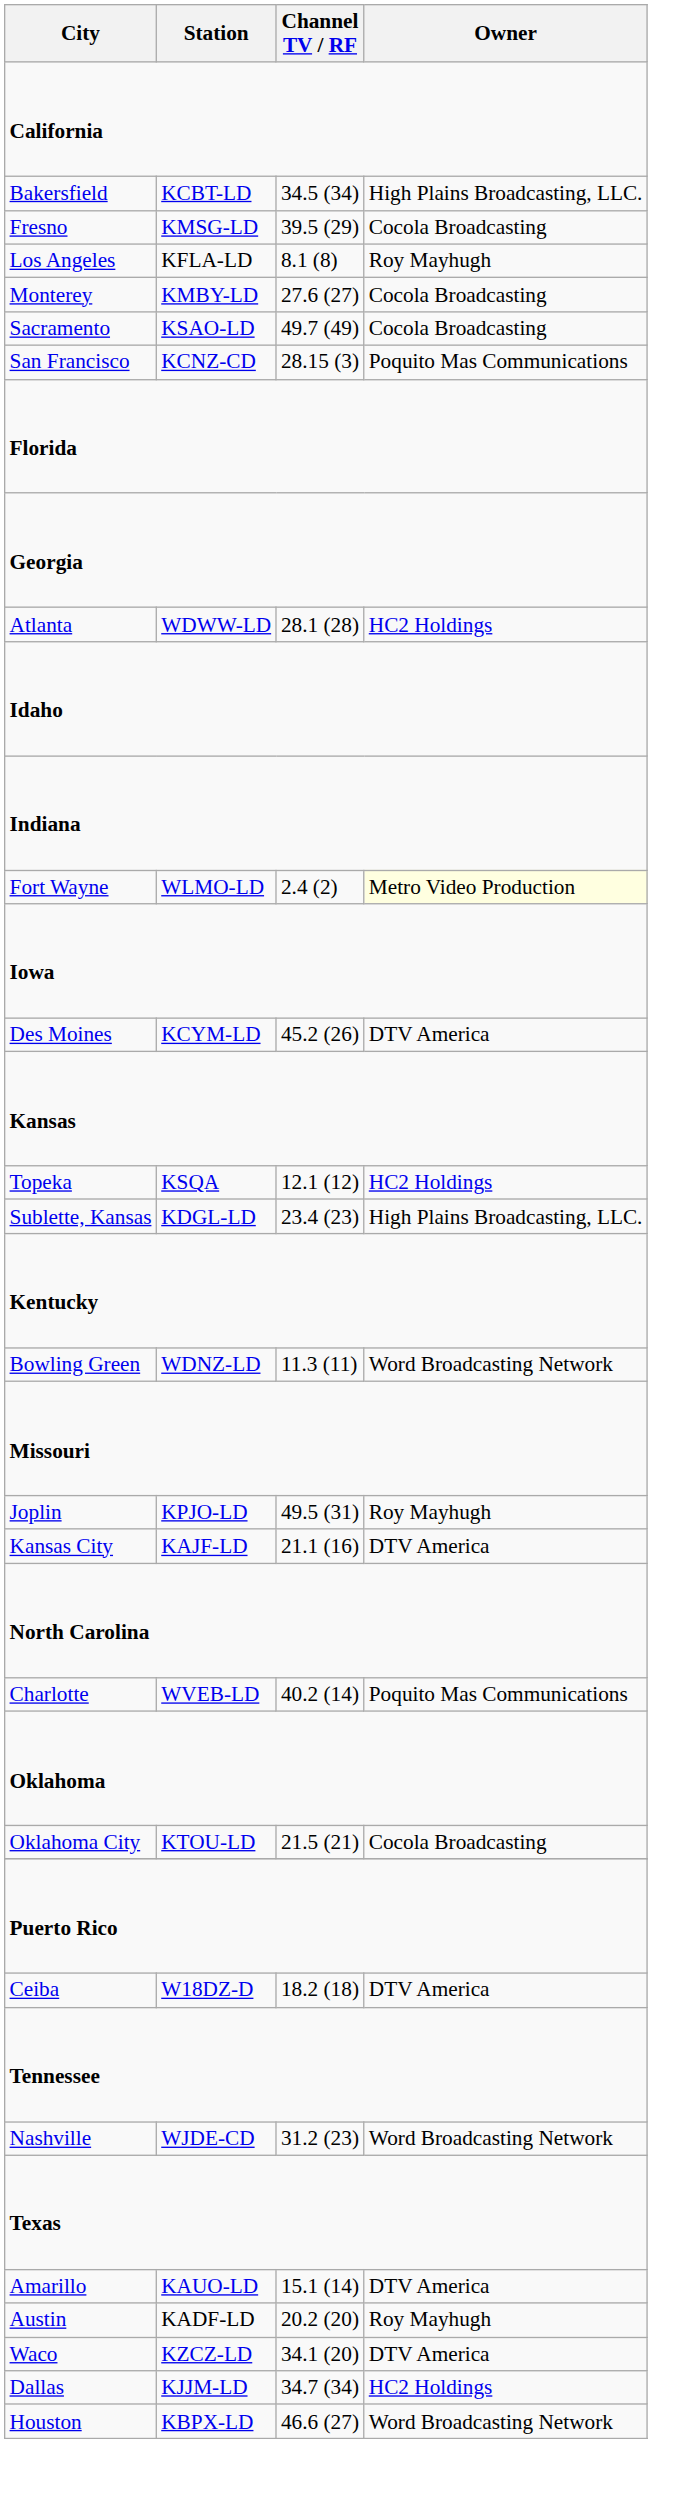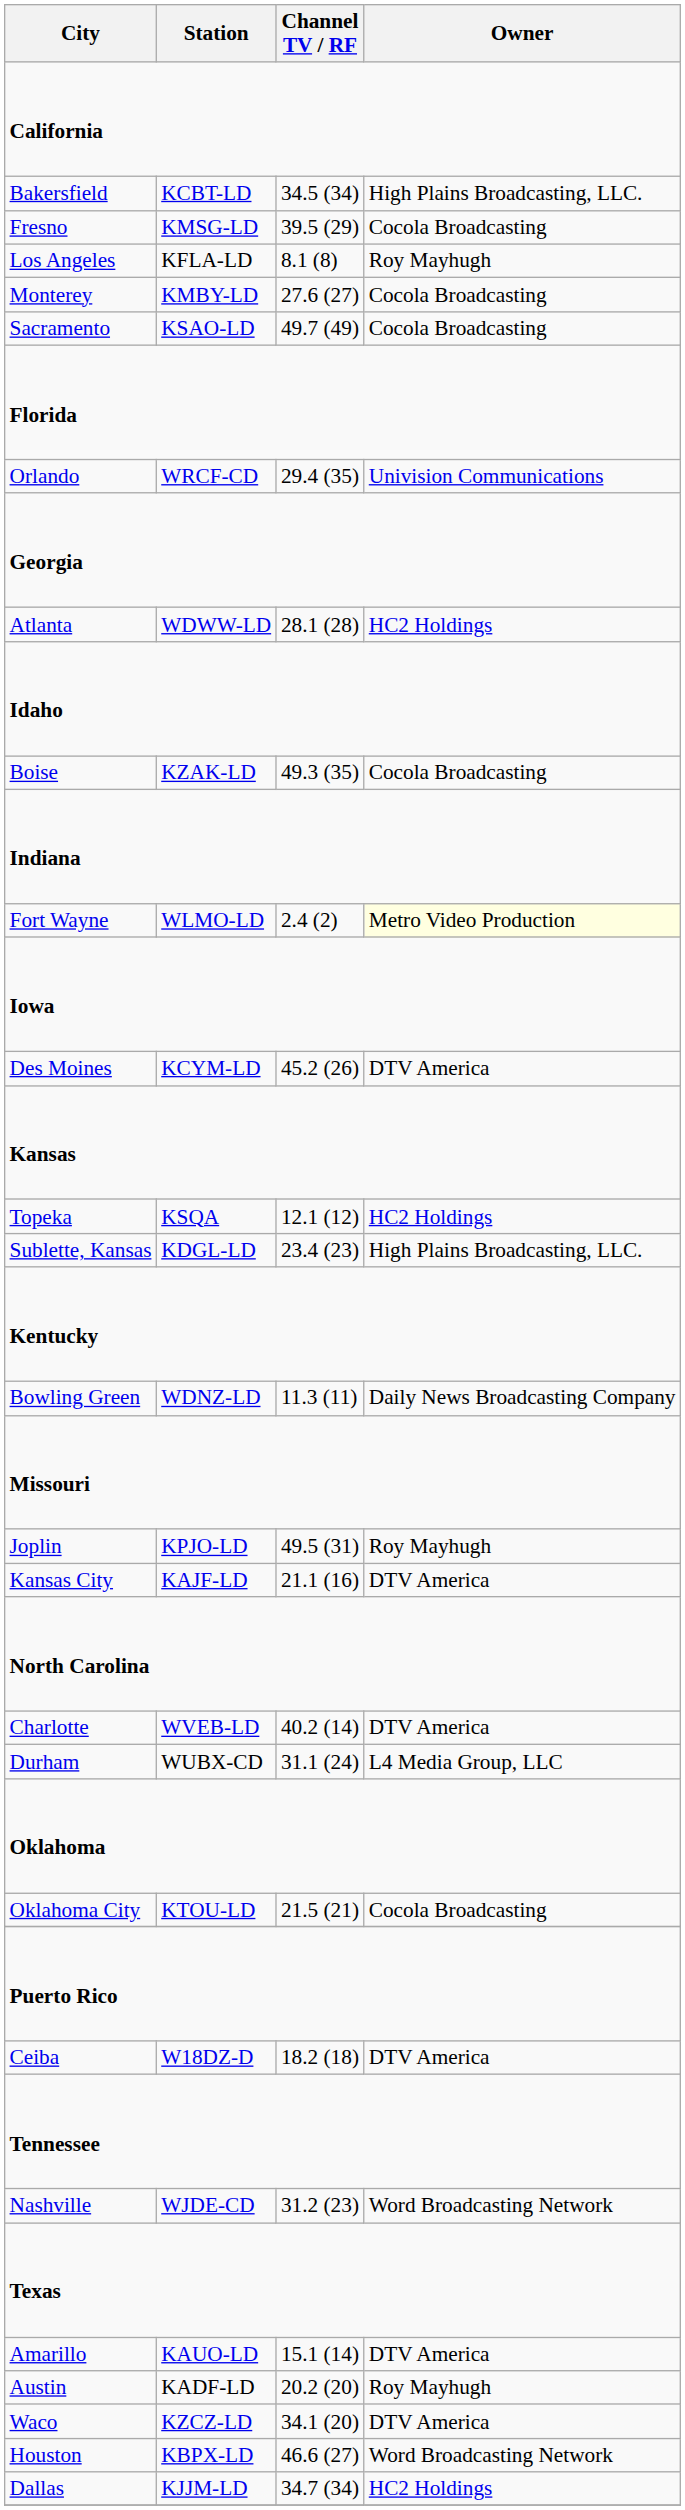- row: San Francisco | KCNZ-CD | 28.15 (3) | Poquito Mas Communications
+ row: Orlando | WRCF-CD | 29.4 (35) | Univision Communications
+ row: Boise | KZAK-LD | 49.3 (35) | Cocola Broadcasting
Bowling Green | Owner: Word Broadcasting Network -> Daily News Broadcasting Company
Charlotte | Owner: Poquito Mas Communications -> DTV America
+ row: Durham | WUBX-CD | 31.1 (24) | L4 Media Group, LLC
rows swapped: Houston <-> Dallas
